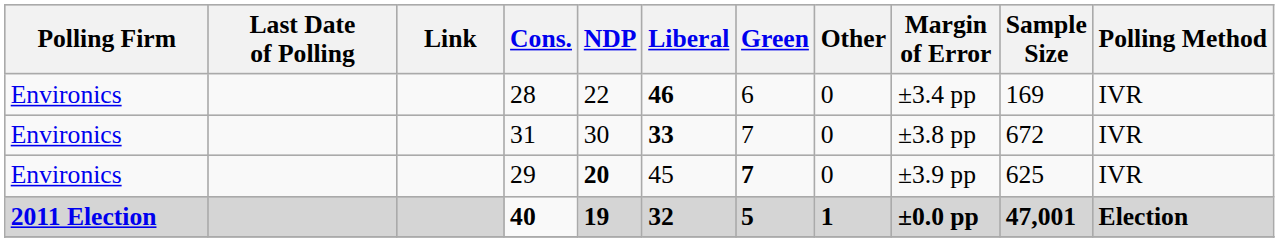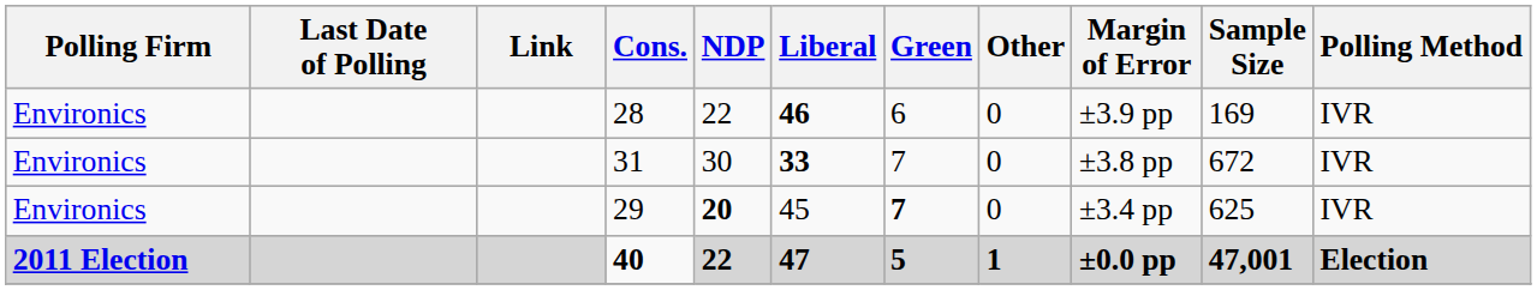28 | Margin of Error: ±3.4 pp -> ±3.9 pp
29 | Margin of Error: ±3.9 pp -> ±3.4 pp
40 | NDP: 19 -> 22
40 | Liberal: 32 -> 47
